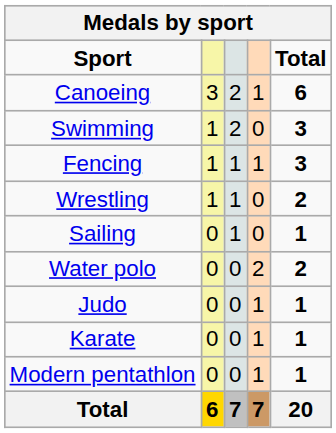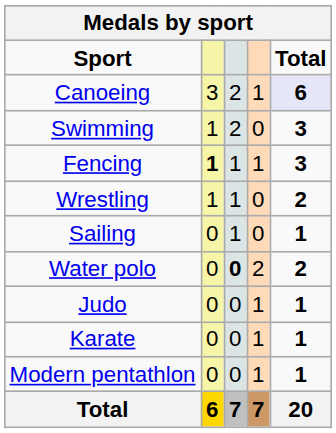Canoeing | Total: no background -> lavender background
Fencing | column 2: normal -> bold
Water polo | column 3: normal -> bold
